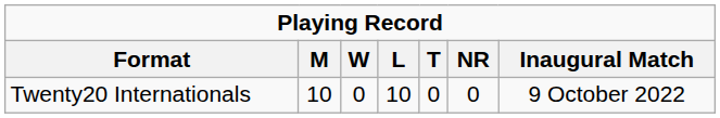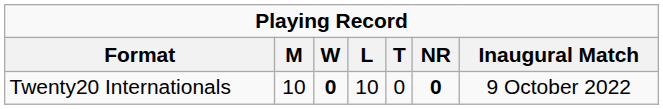Twenty20 Internationals | W: normal -> bold
Twenty20 Internationals | NR: normal -> bold
